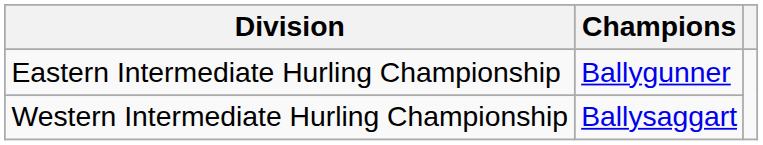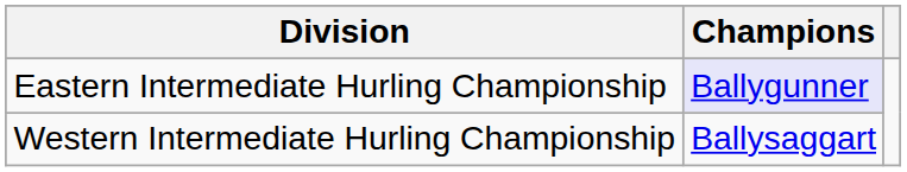Eastern Intermediate Hurling Championship | Champions: no background -> lavender background
